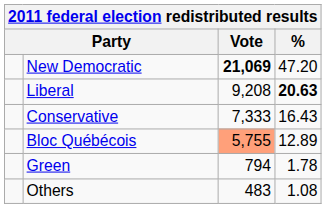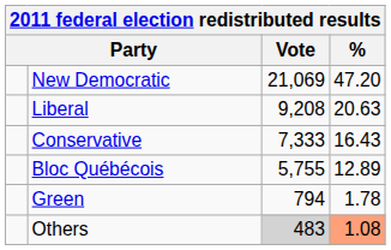New Democratic | Vote: bold -> normal
Liberal | %: bold -> normal
Bloc Québécois | Vote: lightsalmon background -> no background
Others | Vote: no background -> lightgrey background
Others | %: no background -> lightsalmon background
